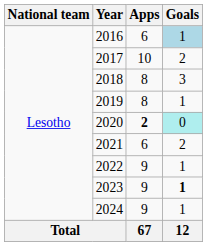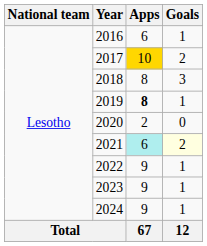2016 | Goals: lightblue background -> no background
2017 | Apps: no background -> gold background
2019 | Apps: normal -> bold
2020 | Apps: bold -> normal
2020 | Goals: paleturquoise background -> no background
2021 | Apps: no background -> paleturquoise background
2021 | Goals: no background -> lightyellow background
2023 | Goals: bold -> normal
